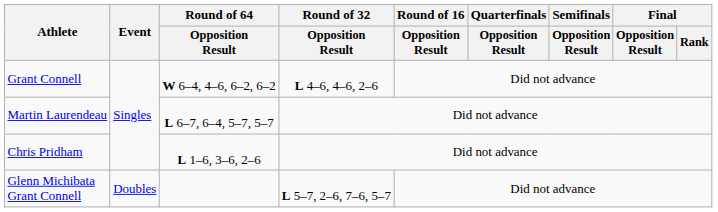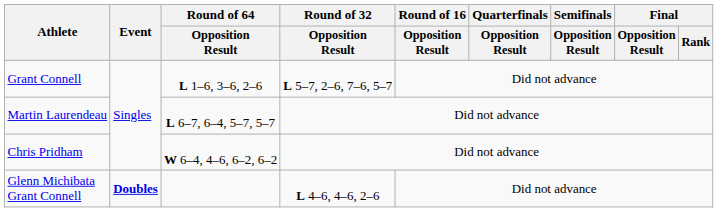Grant Connell | Round of 64 / Opposition Result: W 6–4, 4–6, 6–2, 6–2 -> L 1–6, 3–6, 2–6
Grant Connell | Round of 32 / Opposition Result: L 4–6, 4–6, 2–6 -> L 5–7, 2–6, 7–6, 5–7
Chris Pridham | Round of 64 / Opposition Result: L 1–6, 3–6, 2–6 -> W 6–4, 4–6, 6–2, 6–2
Glenn Michibata Grant Connell | Event: normal -> bold
Glenn Michibata Grant Connell | Round of 32 / Opposition Result: L 5–7, 2–6, 7–6, 5–7 -> L 4–6, 4–6, 2–6
